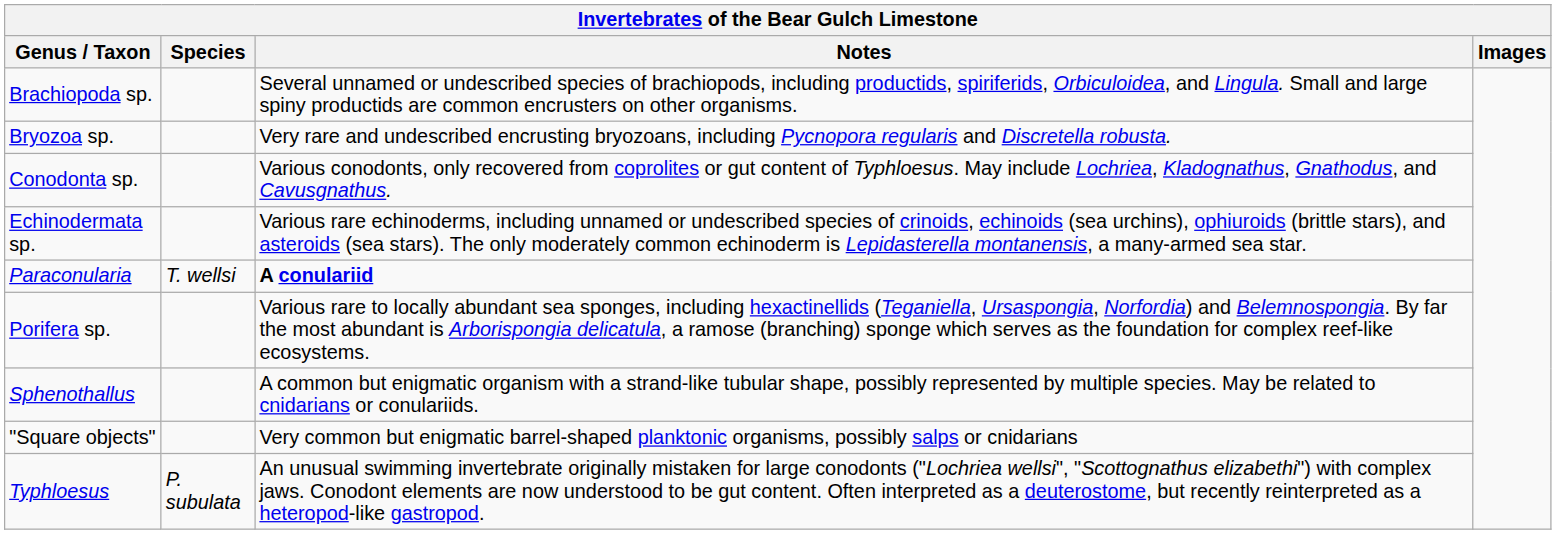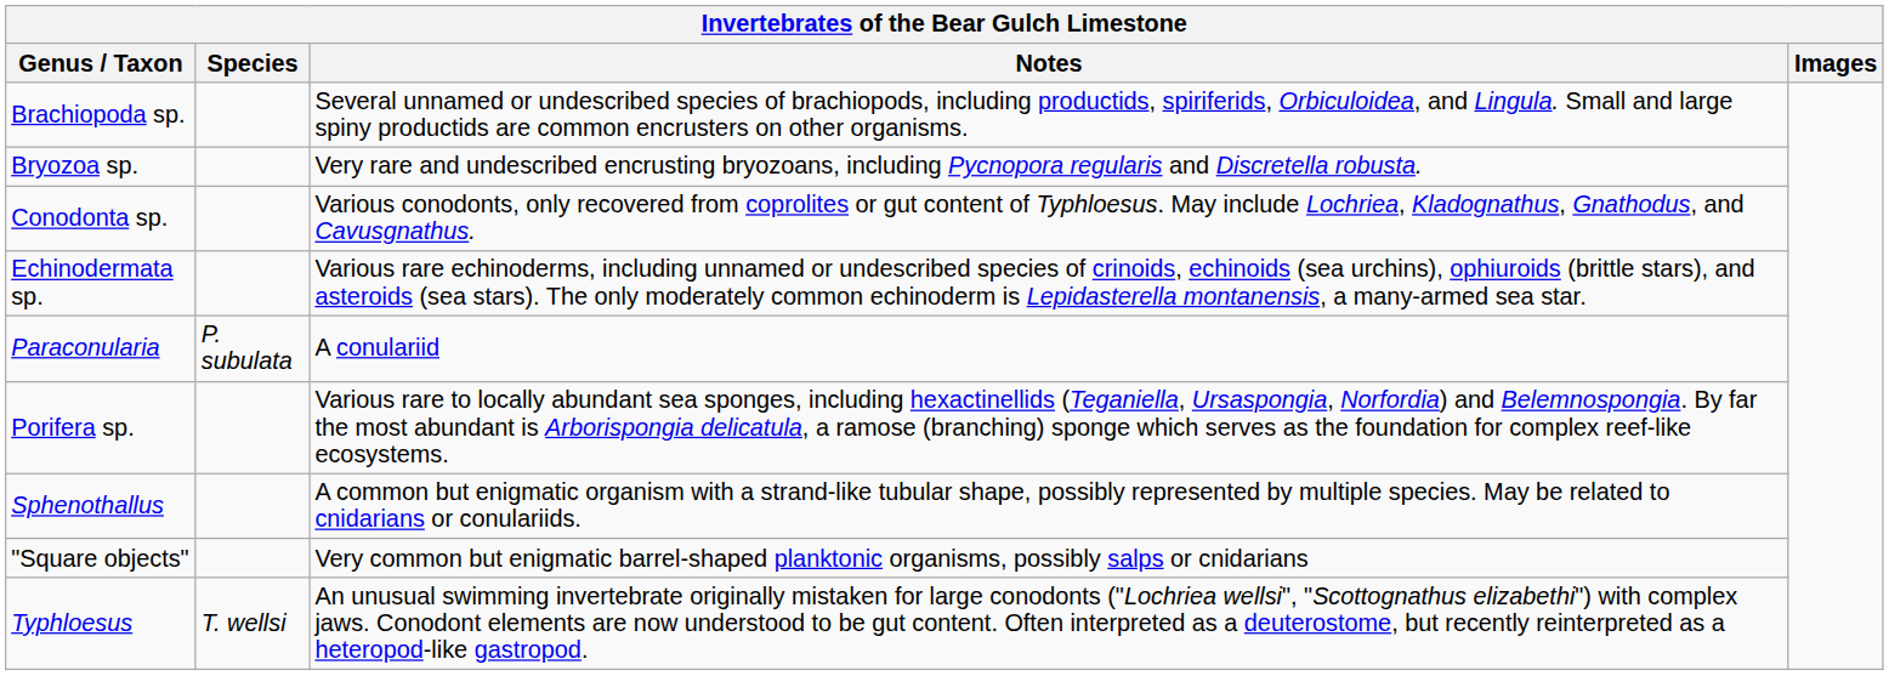Paraconularia | Species: T. wellsi -> P. subulata
Paraconularia | Notes: bold -> normal
Typhloesus | Species: P. subulata -> T. wellsi
